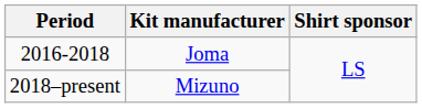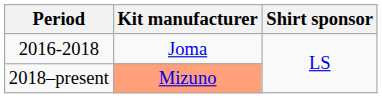2018–present | Kit manufacturer: no background -> lightsalmon background
